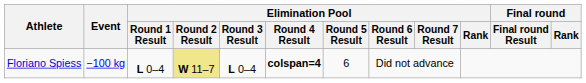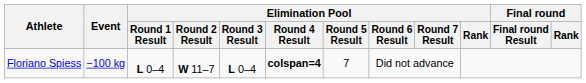Floriano Spiess | Elimination Pool / Round 2 Result: khaki background -> no background
Floriano Spiess | Elimination Pool / Round 5 Result: 6 -> 7
